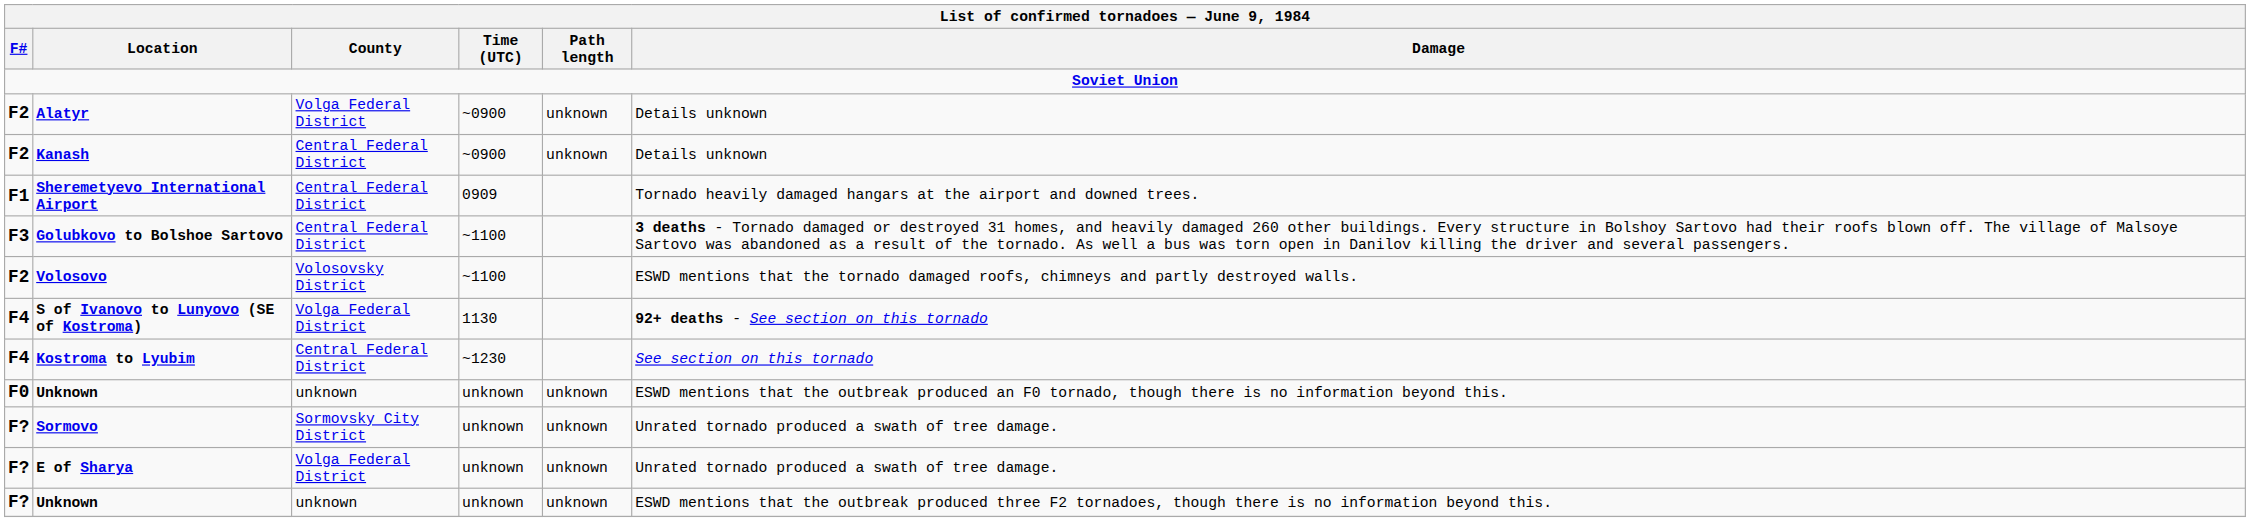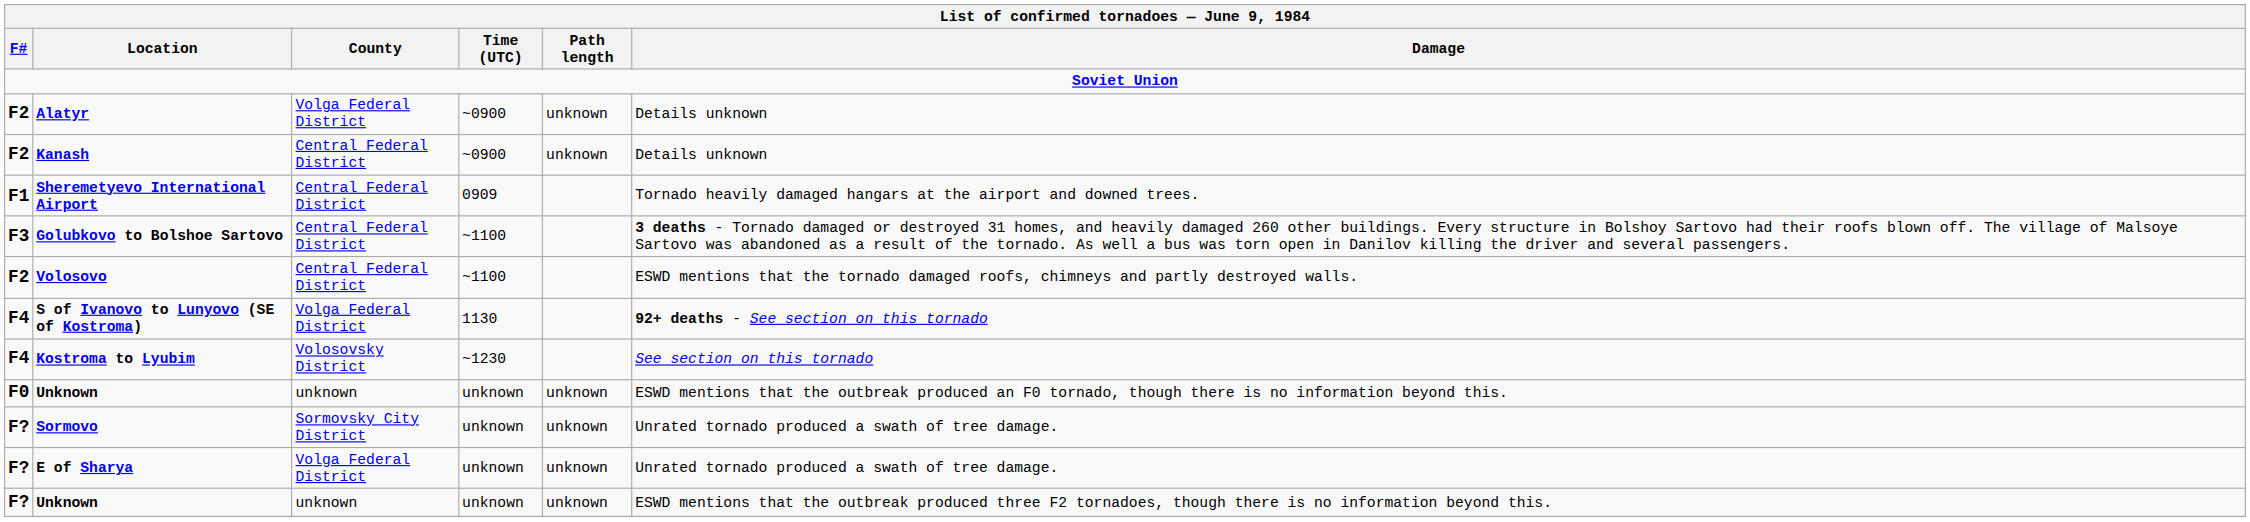Volosovo | List of confirmed tornadoes — June 9, 1984 / County: Volosovsky District -> Central Federal District
Kostroma to Lyubim | List of confirmed tornadoes — June 9, 1984 / County: Central Federal District -> Volosovsky District
